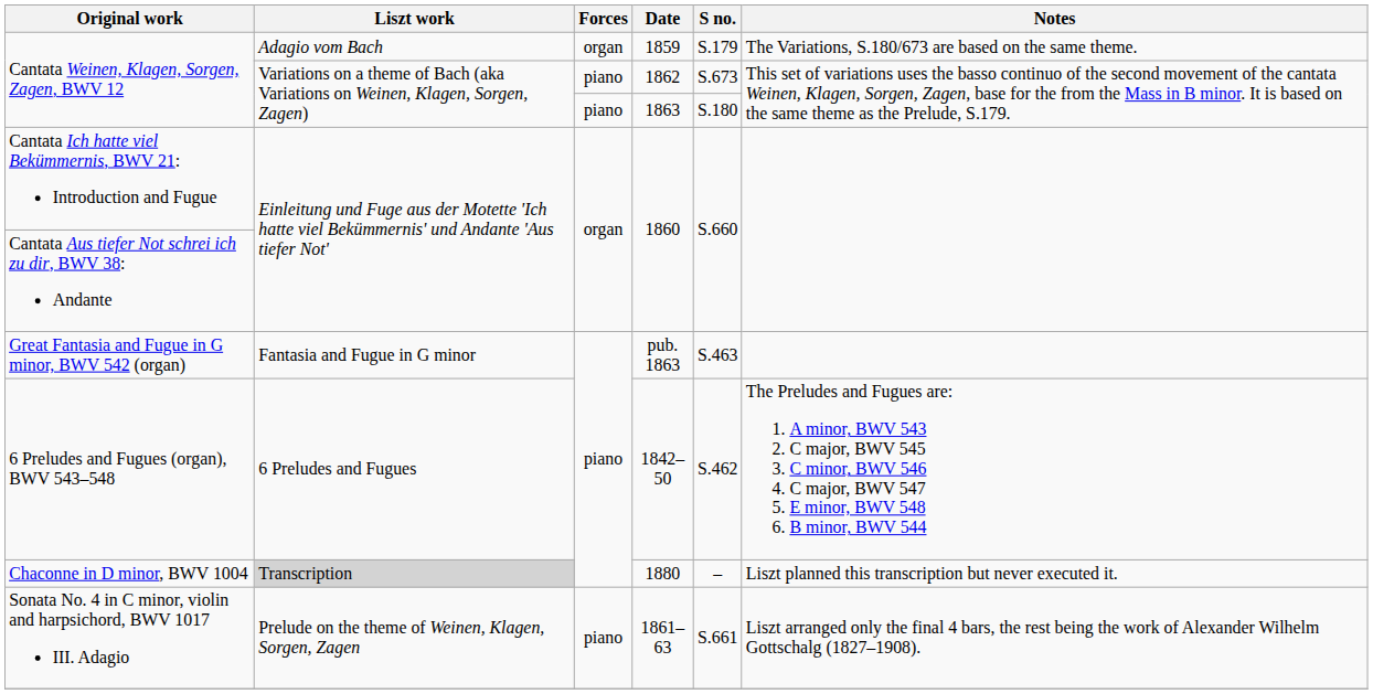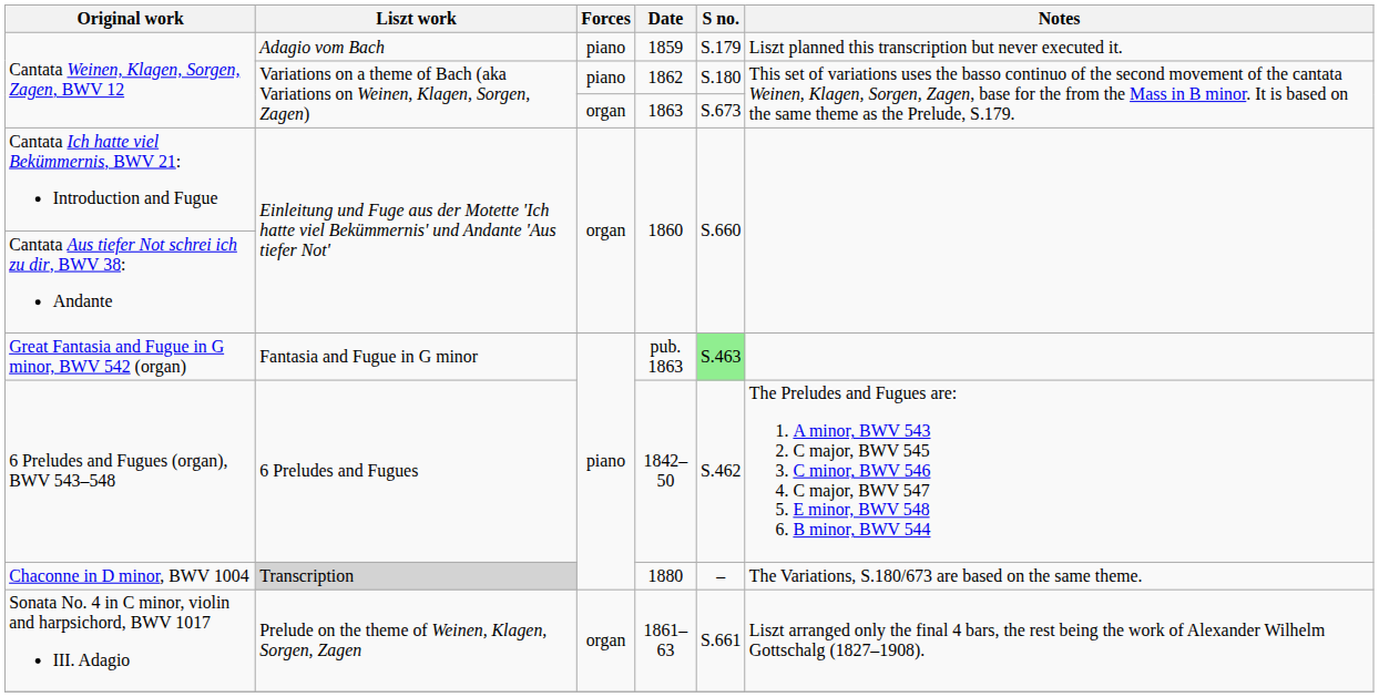1859 | Forces: organ -> piano
1859 | Notes: The Variations, S.180/673 are based on the same theme. -> Liszt planned this transcription but never executed it.
1862 | S no.: S.673 -> S.180
1863 | Forces: piano -> organ
1863 | S no.: S.180 -> S.673
pub. 1863 | S no.: no background -> lightgreen background
1880 | Notes: Liszt planned this transcription but never executed it. -> The Variations, S.180/673 are based on the same theme.
1861–63 | Forces: piano -> organ
